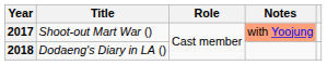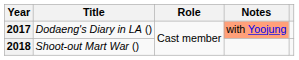2017 | Title: Shoot-out Mart War () -> Dodaeng's Diary in LA ()
2018 | Title: Dodaeng's Diary in LA () -> Shoot-out Mart War ()
